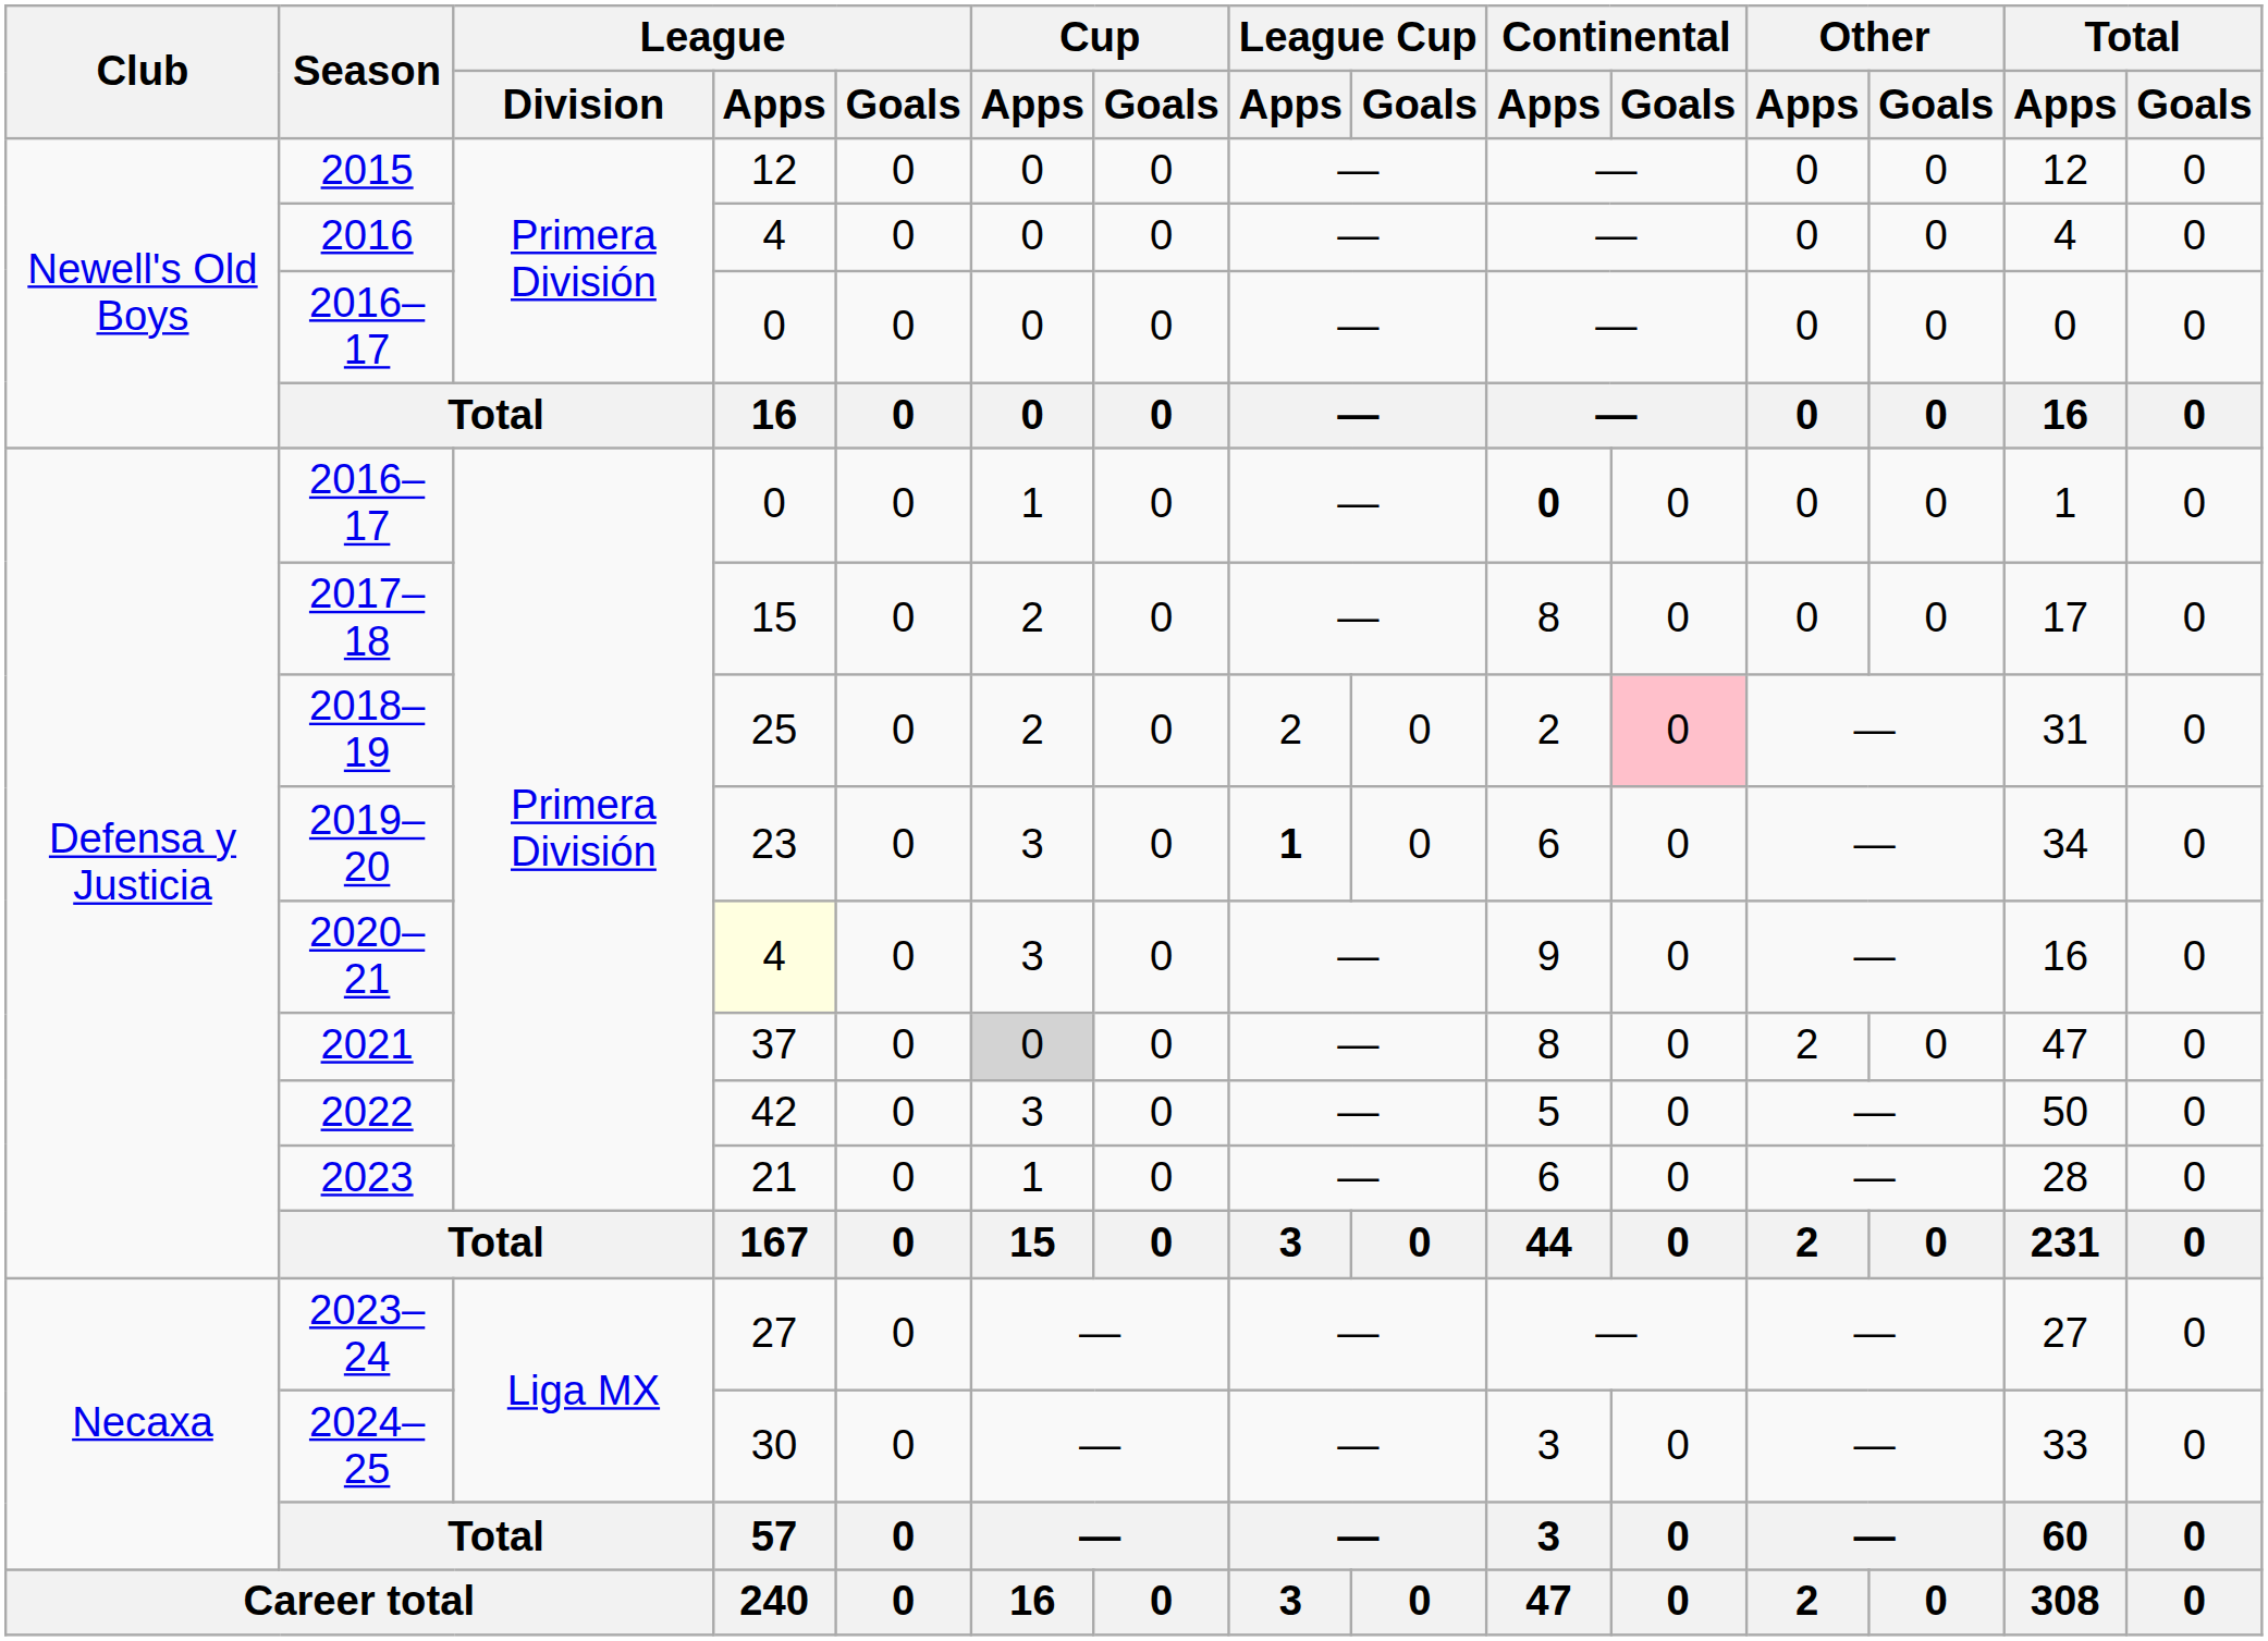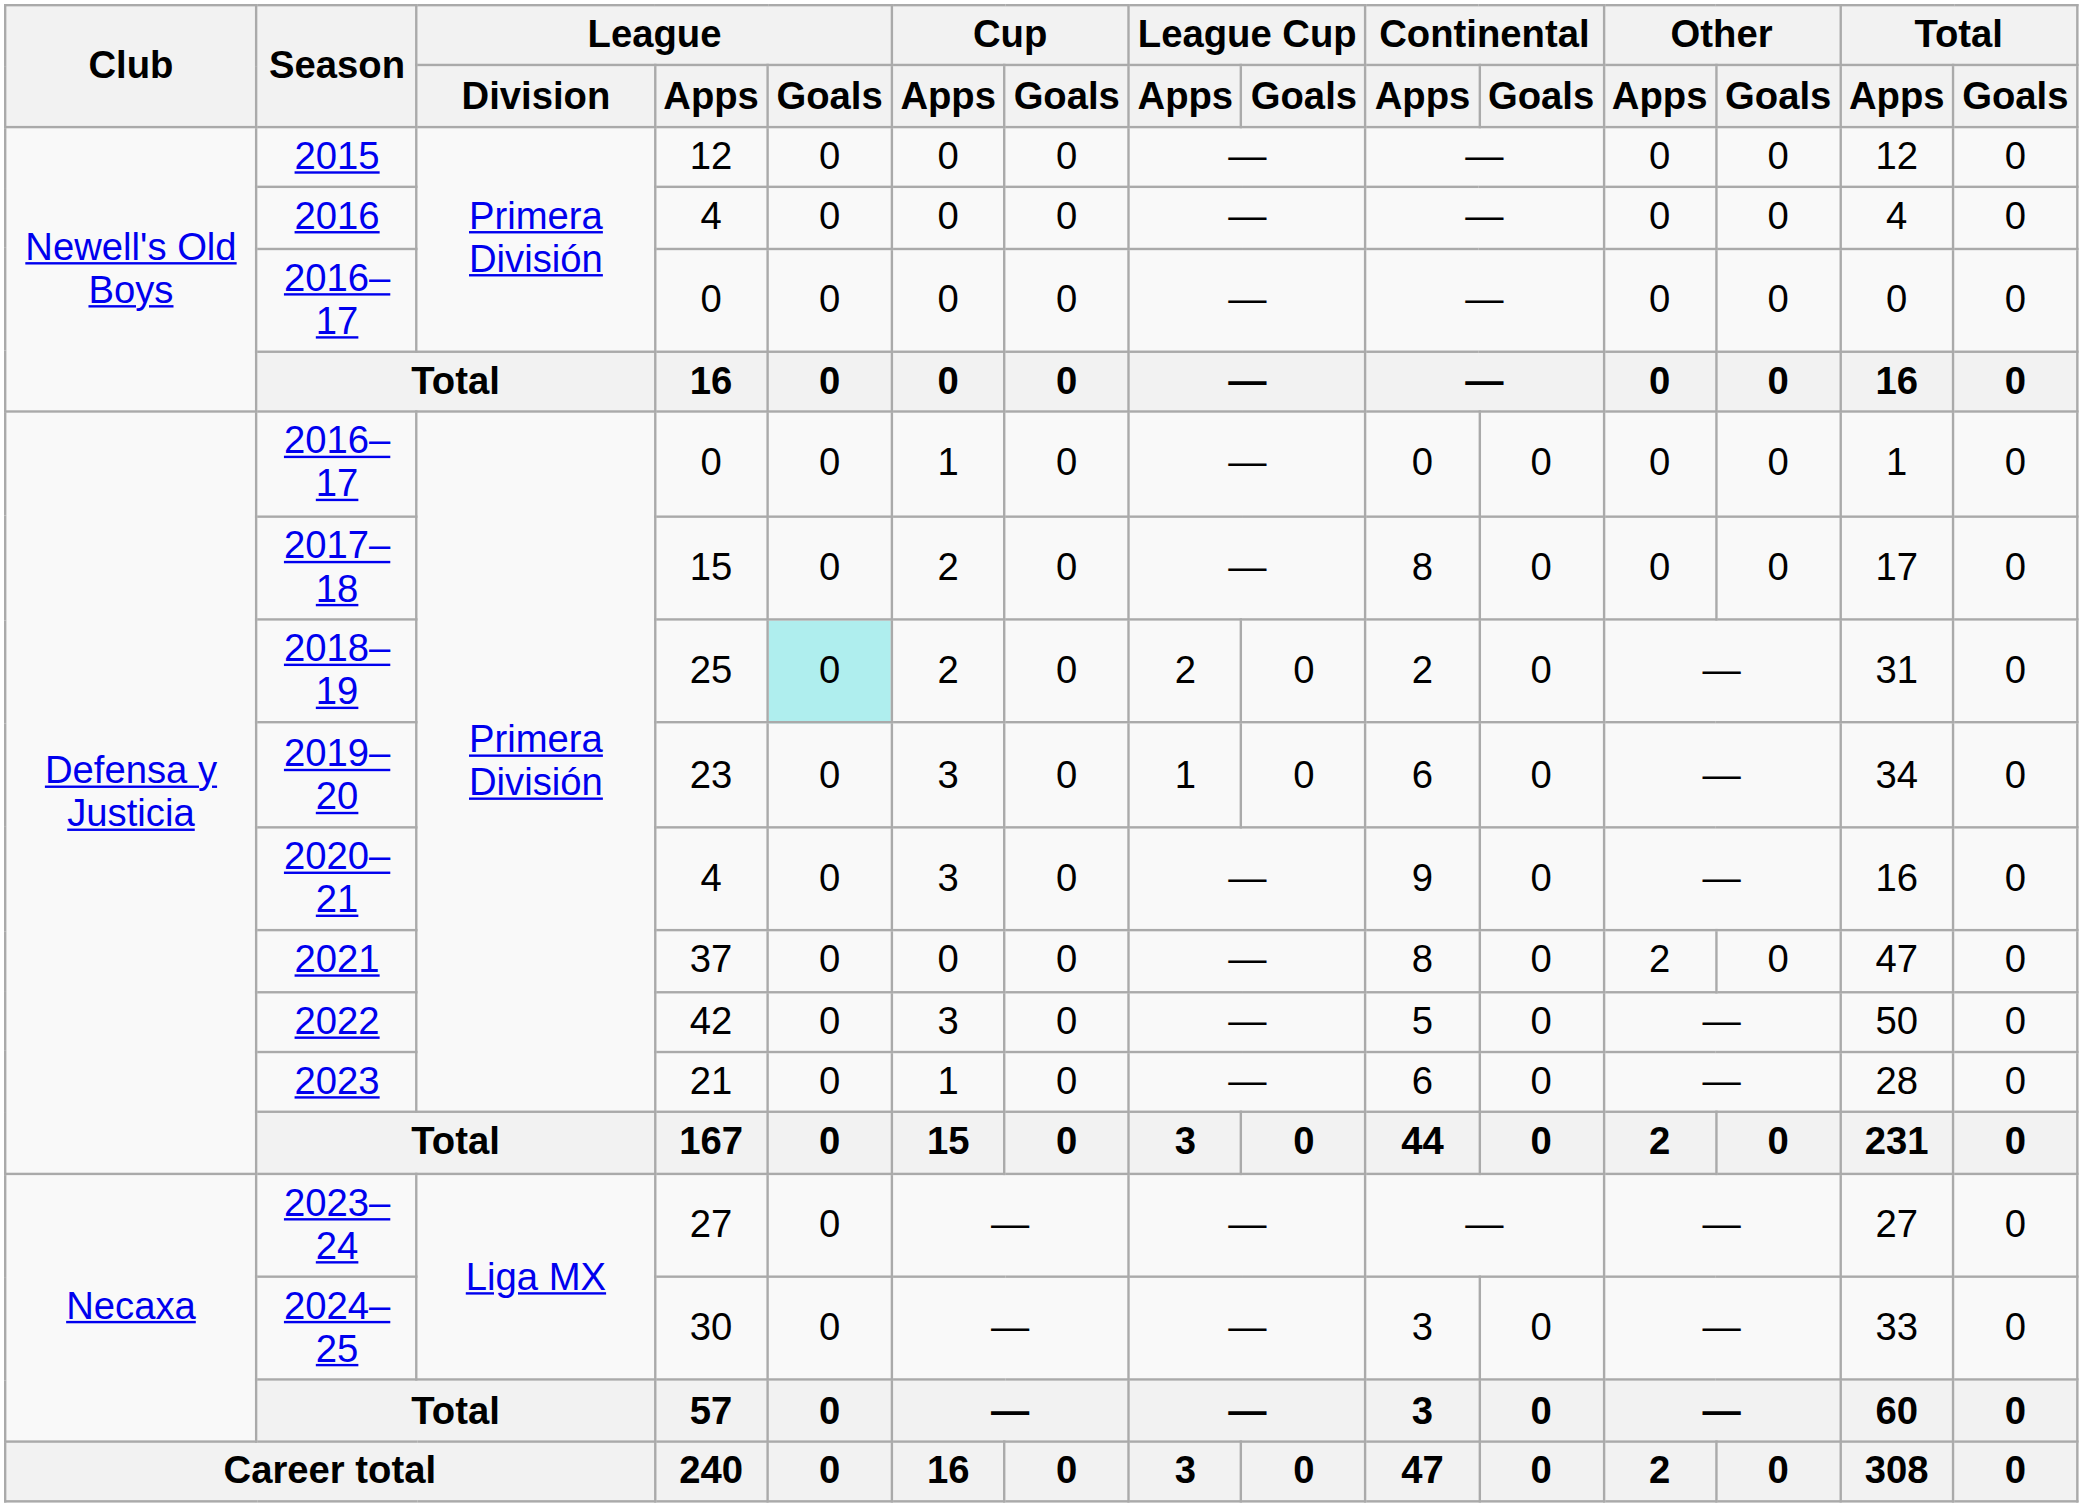Defensa y Justicia / 2016–17 | Continental / Apps: bold -> normal
2018–19 | League / Goals: no background -> paleturquoise background
2018–19 | Continental / Goals: pink background -> no background
2019–20 | League Cup / Apps: bold -> normal
2020–21 | League / Apps: lightyellow background -> no background
2021 | Cup / Apps: lightgrey background -> no background
